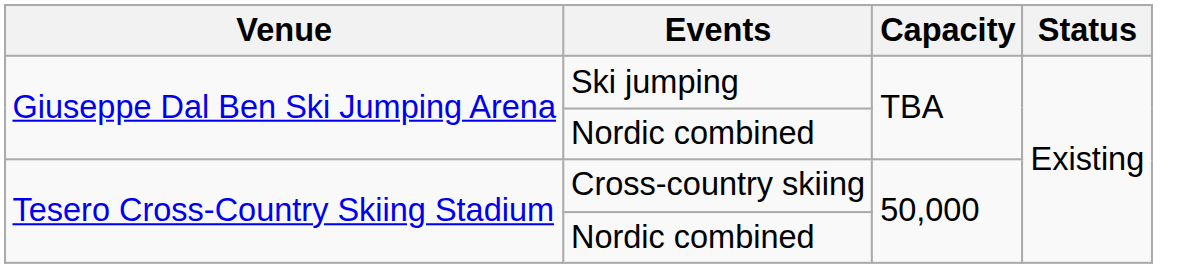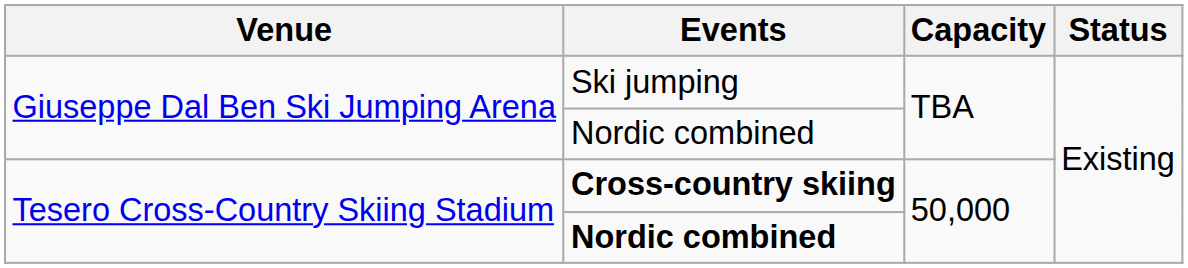Cross-country skiing | Events: normal -> bold
Tesero Cross-Country Skiing Stadium / Nordic combined | Events: normal -> bold
